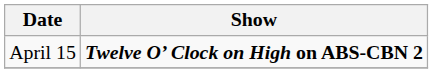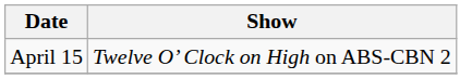April 15 | Show: bold -> normal
